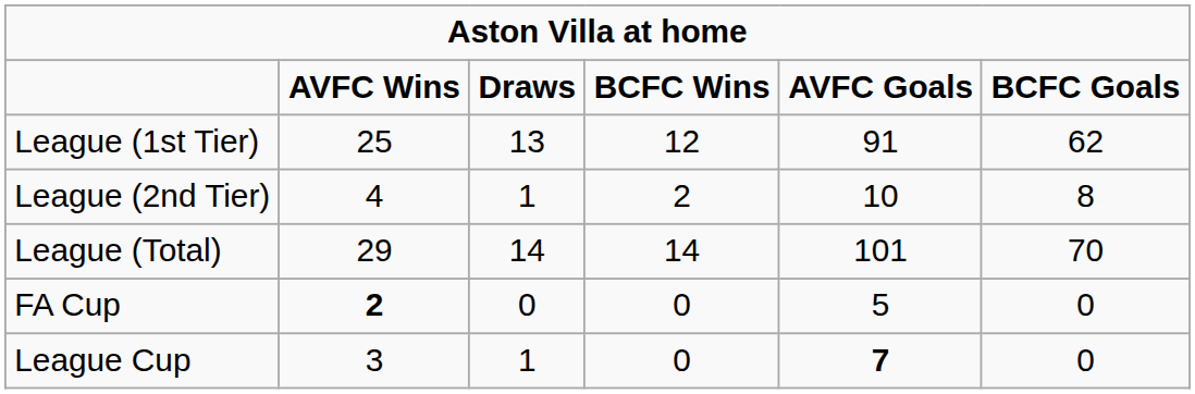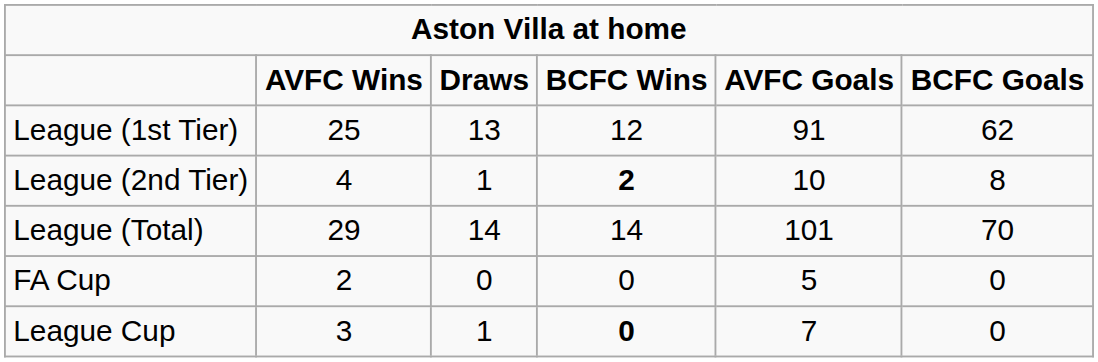League (2nd Tier) | BCFC Wins: normal -> bold
FA Cup | AVFC Wins: bold -> normal
League Cup | BCFC Wins: normal -> bold
League Cup | AVFC Goals: bold -> normal
